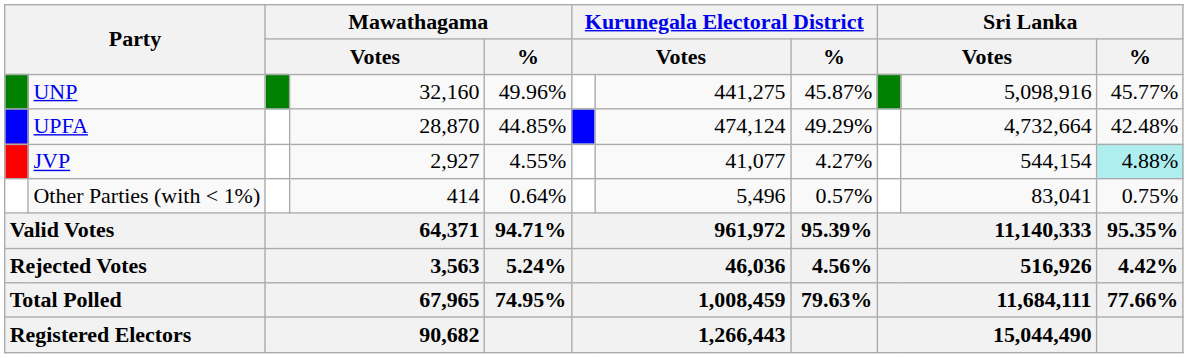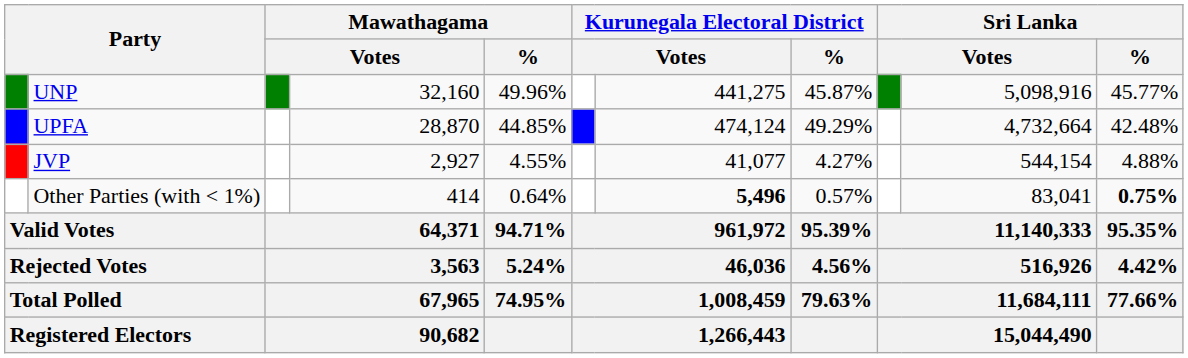JVP | Sri Lanka / %: paleturquoise background -> no background
Other Parties (with < 1%) | column 7: normal -> bold
Other Parties (with < 1%) | Sri Lanka / %: normal -> bold
